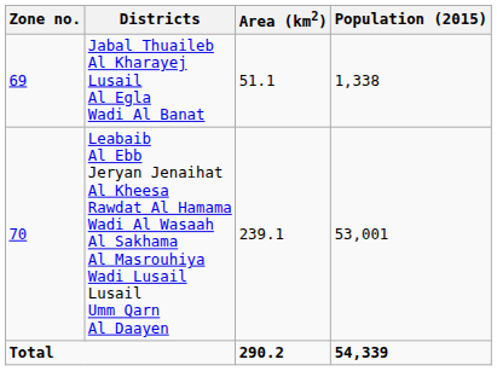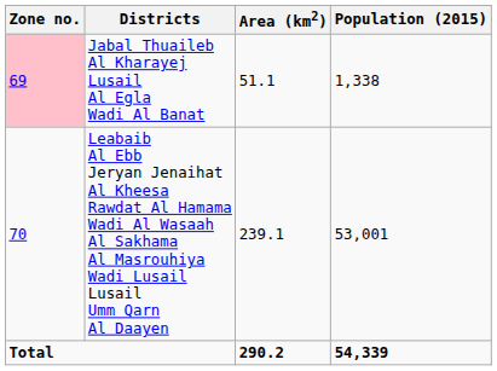Jabal Thuaileb Al Kharayej Lusail Al Egla Wadi Al Banat | Zone no.: no background -> pink background
